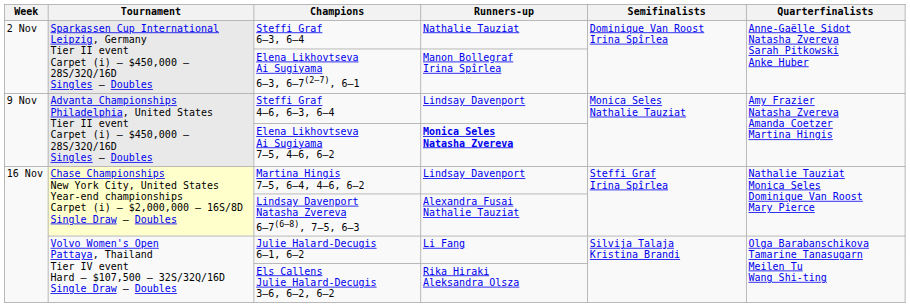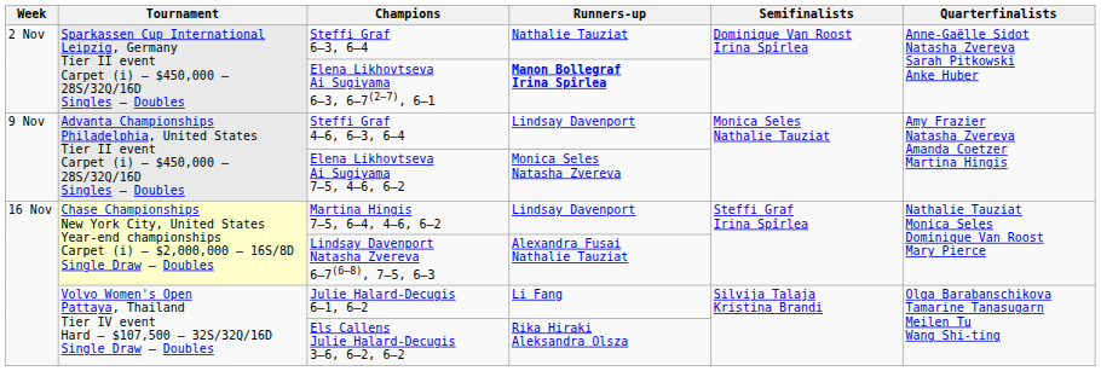Elena Likhovtseva Ai Sugiyama 6–3, 6–7(2–7), 6–1 | Runners-up: normal -> bold
Elena Likhovtseva Ai Sugiyama 7–5, 4–6, 6–2 | Runners-up: bold -> normal
